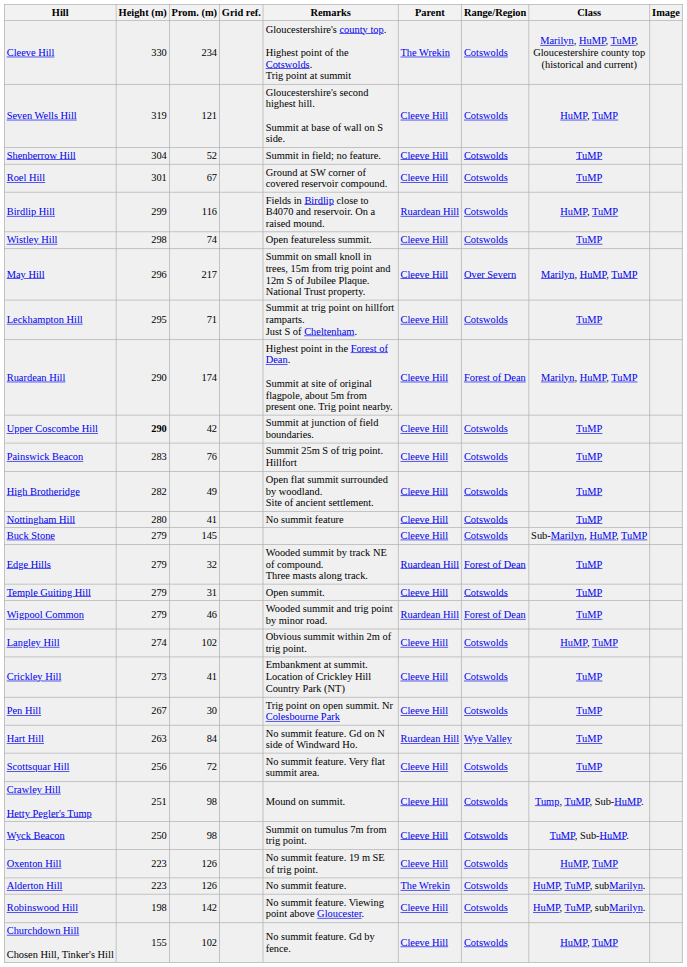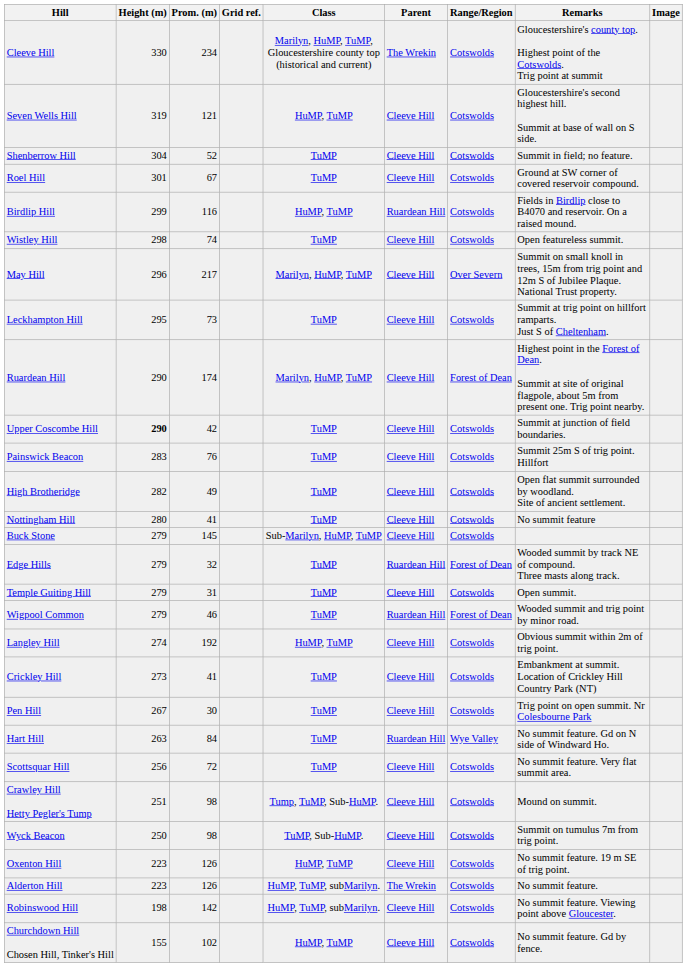columns swapped: Class <-> Remarks
Leckhampton Hill | Prom. (m): 71 -> 73
Langley Hill | Prom. (m): 102 -> 192
